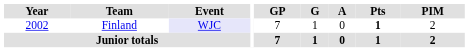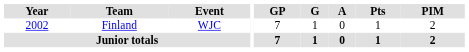Finland | Event: lavender background -> no background
Finland | Pts: bold -> normal
